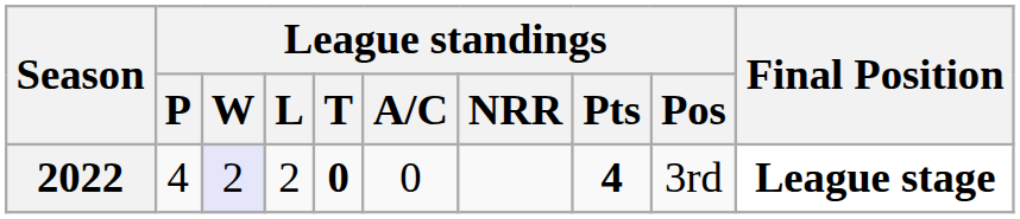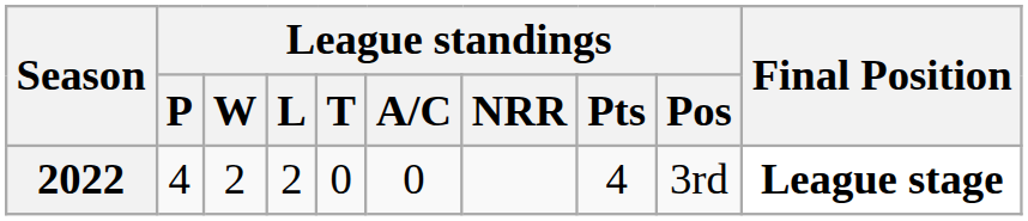2022 | League standings / W: lavender background -> no background
2022 | League standings / T: bold -> normal
2022 | League standings / Pts: bold -> normal
